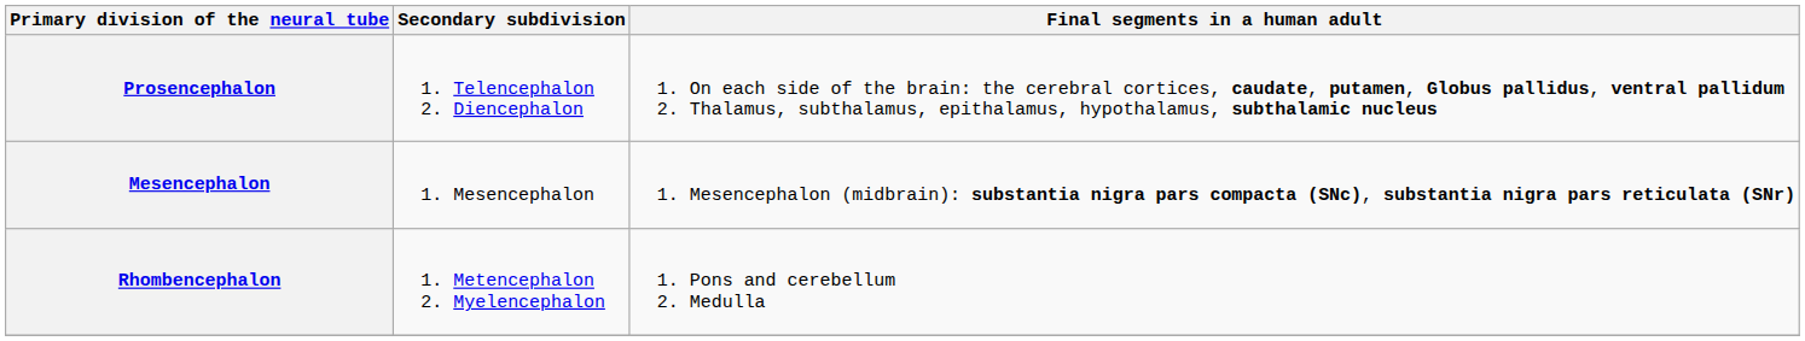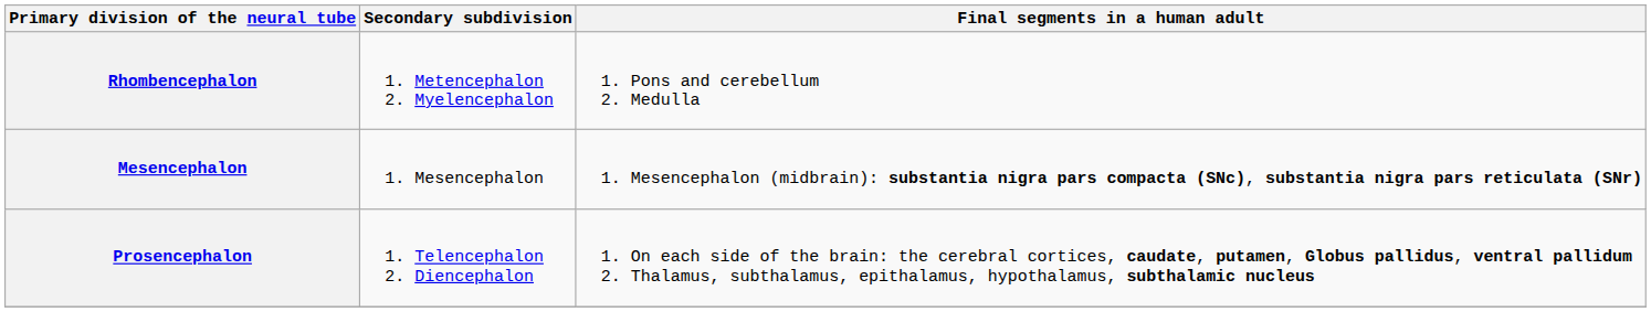rows swapped: Prosencephalon <-> Rhombencephalon
